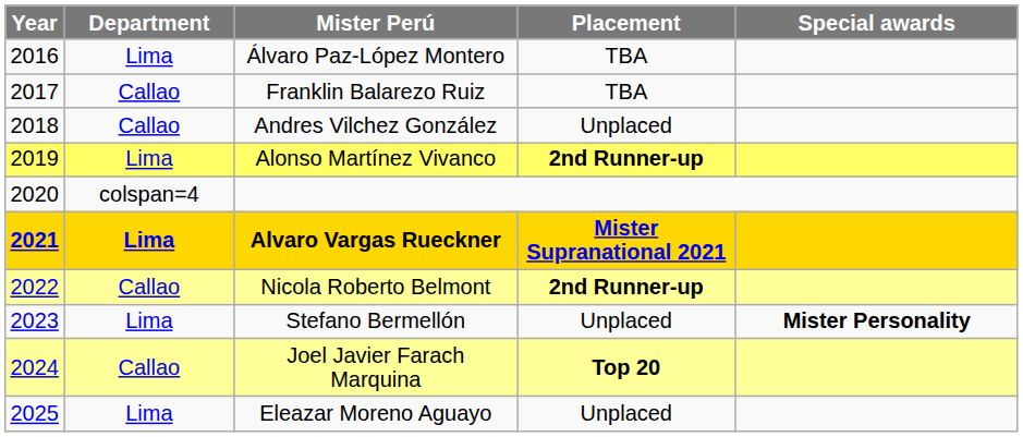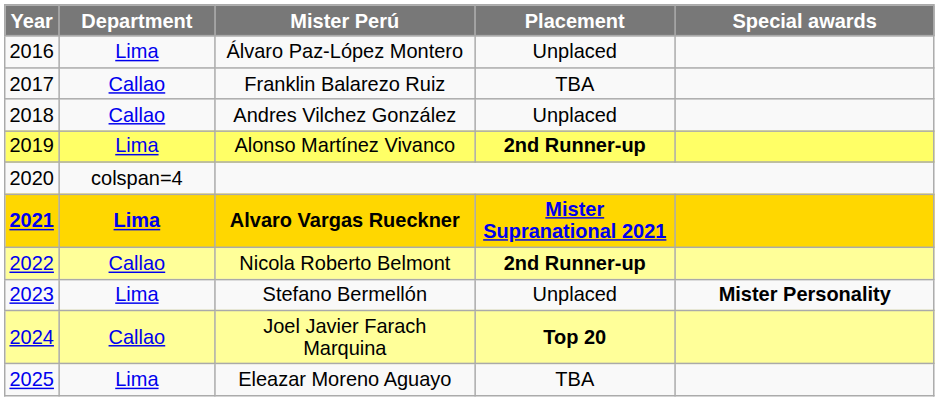Álvaro Paz-López Montero | Placement: TBA -> Unplaced
Eleazar Moreno Aguayo | Placement: Unplaced -> TBA
